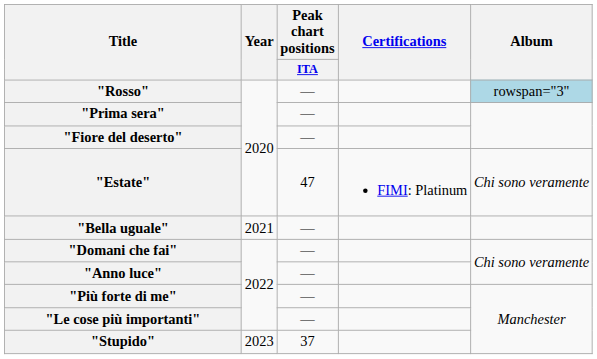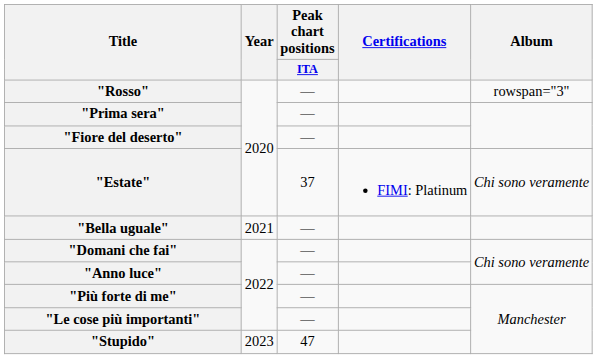"Rosso" | Album: lightblue background -> no background
"Estate" | Peak chart positions / ITA: 47 -> 37
"Stupido" | Peak chart positions / ITA: 37 -> 47
